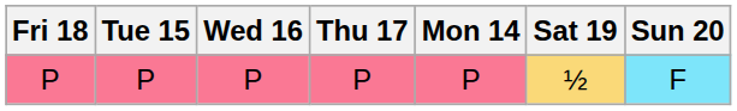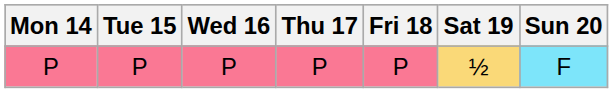columns swapped: Mon 14 <-> Fri 18
